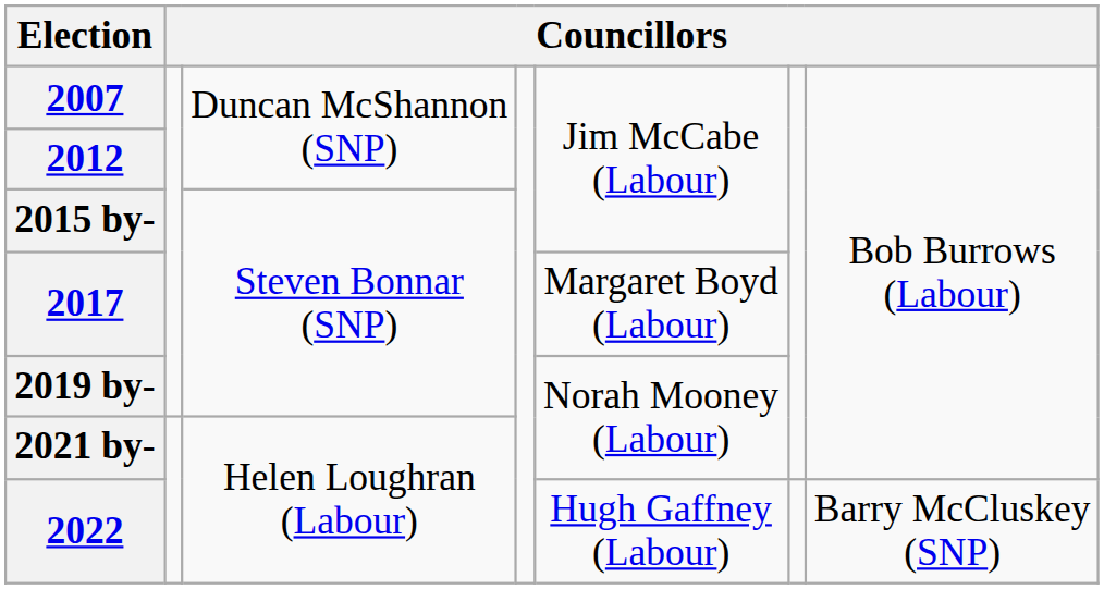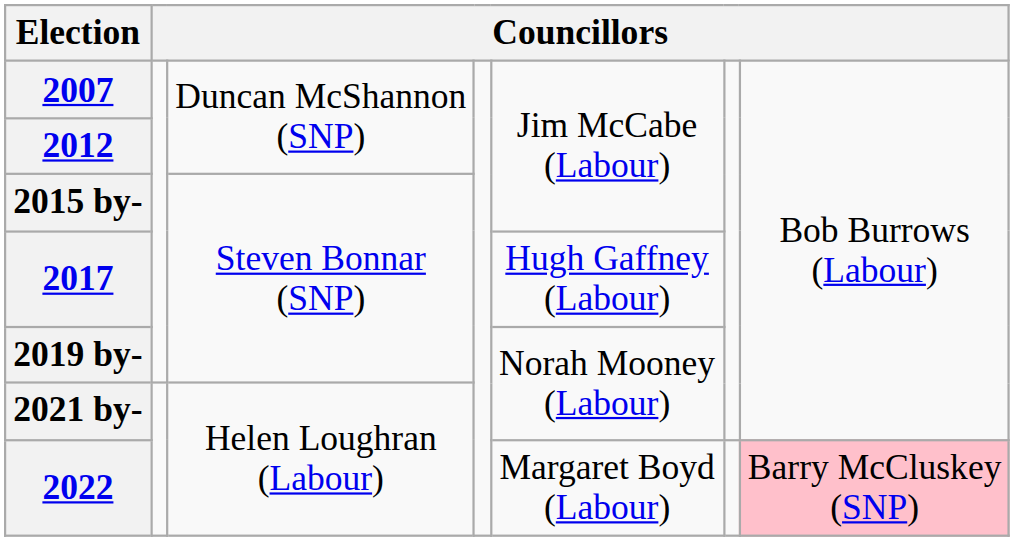2017 | column 5: Margaret Boyd (Labour) -> Hugh Gaffney (Labour)
2022 | column 5: Hugh Gaffney (Labour) -> Margaret Boyd (Labour)
2022 | column 7: no background -> pink background
